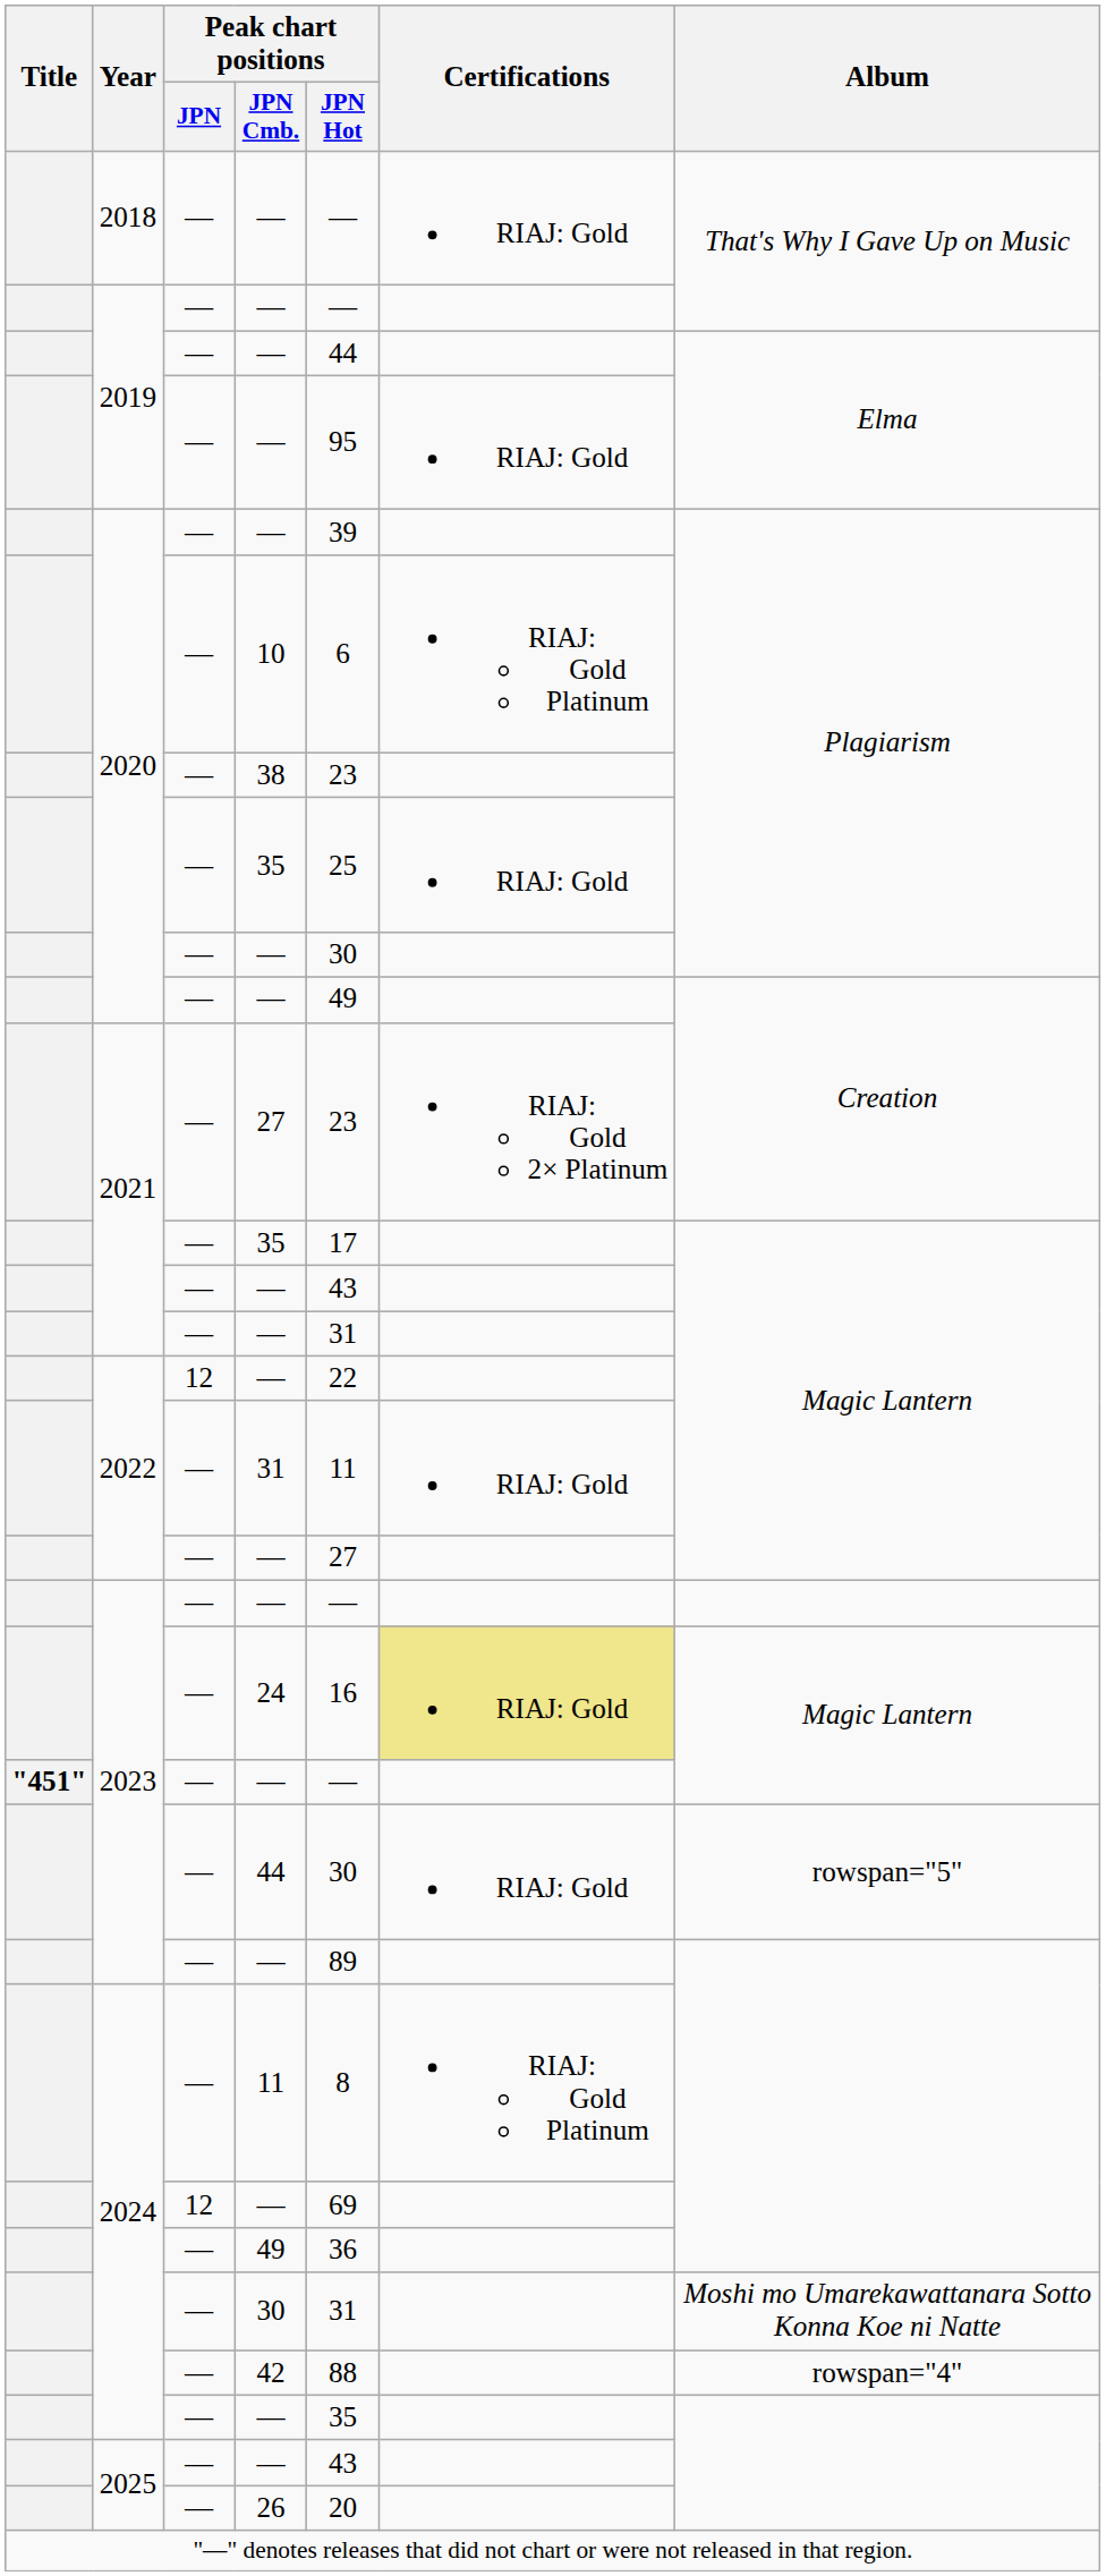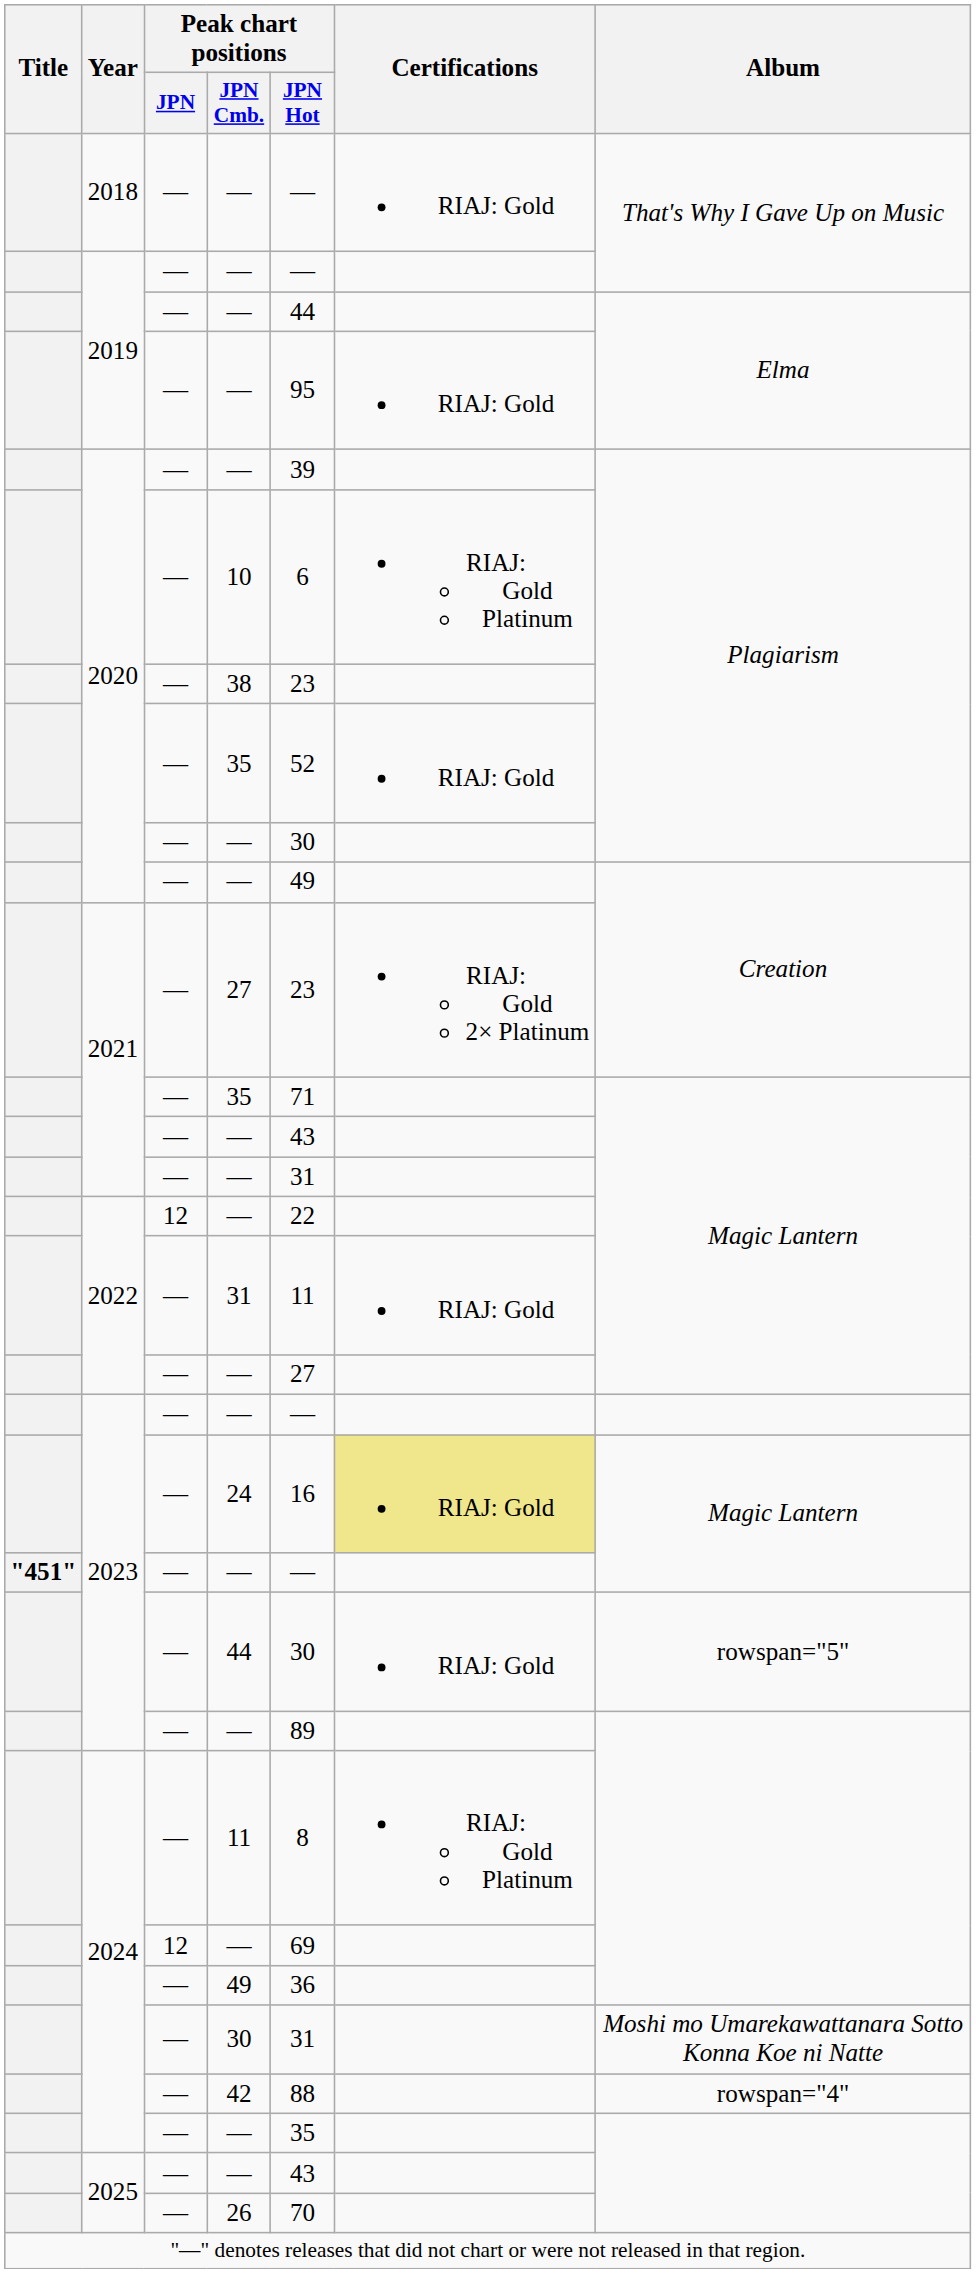2020 / 35 | Peak chart positions / JPN Hot: 25 -> 52
2021 / 35 | Peak chart positions / JPN Hot: 17 -> 71
26 | Peak chart positions / JPN Hot: 20 -> 70
